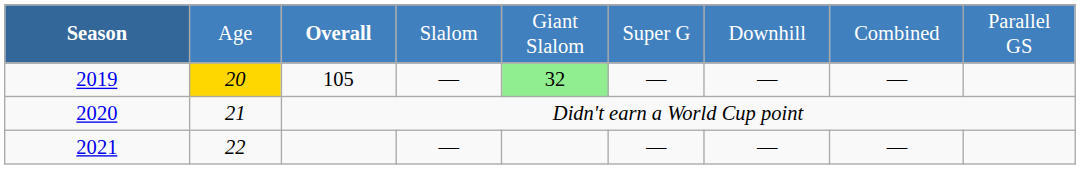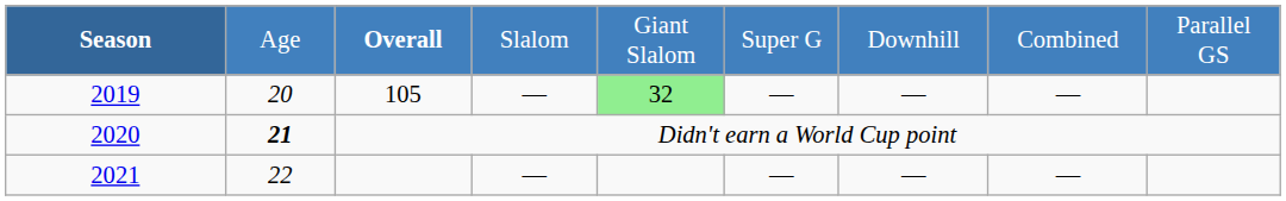105 | column 2: gold background -> no background
Didn't earn a World Cup point | column 2: normal -> bold
